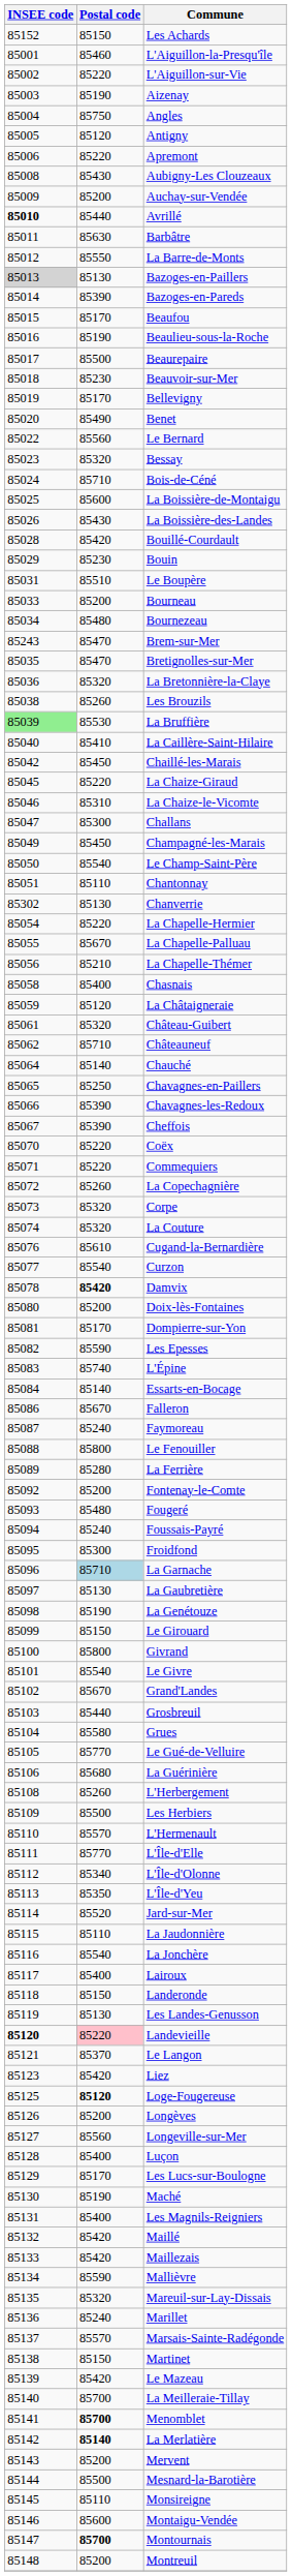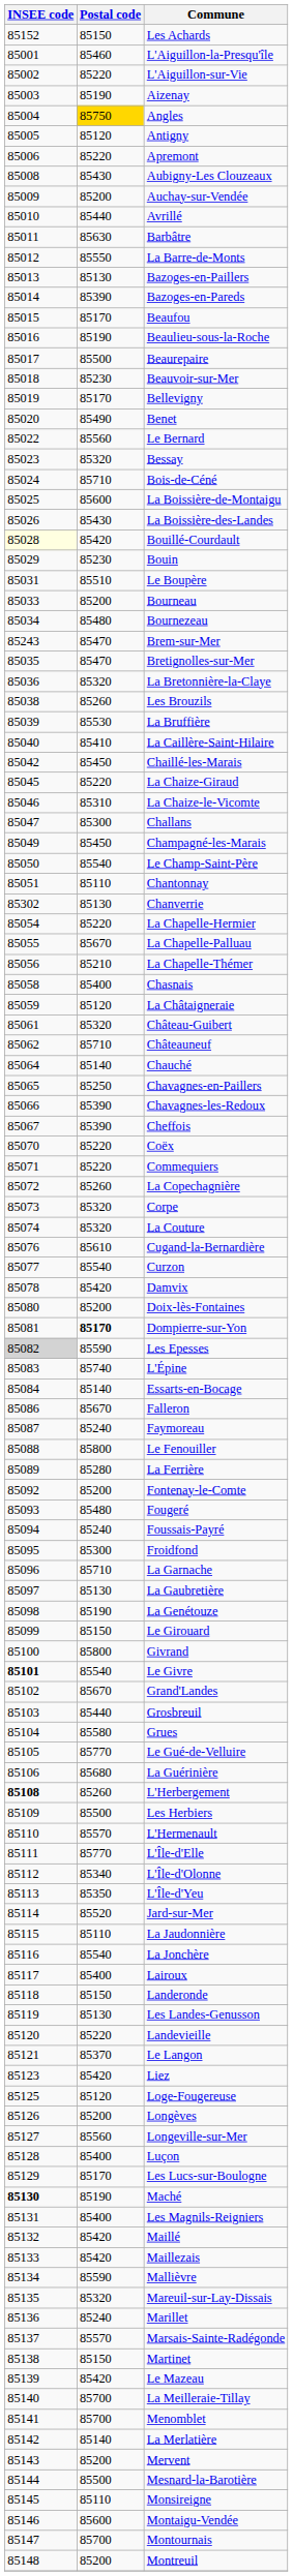Angles | Postal code: no background -> gold background
Avrillé | INSEE code: bold -> normal
Bazoges-en-Paillers | INSEE code: lightgrey background -> no background
Bouillé-Courdault | INSEE code: no background -> lightyellow background
La Bruffière | INSEE code: lightgreen background -> no background
Damvix | Postal code: bold -> normal
Dompierre-sur-Yon | Postal code: normal -> bold
Les Epesses | INSEE code: no background -> lightgrey background
La Garnache | Postal code: lightblue background -> no background
Le Givre | INSEE code: normal -> bold
L'Herbergement | INSEE code: normal -> bold
Landevieille | INSEE code: bold -> normal
Landevieille | Postal code: pink background -> no background
Loge-Fougereuse | Postal code: bold -> normal
Maché | INSEE code: normal -> bold
Menomblet | Postal code: bold -> normal
La Merlatière | Postal code: bold -> normal
Montournais | Postal code: bold -> normal
